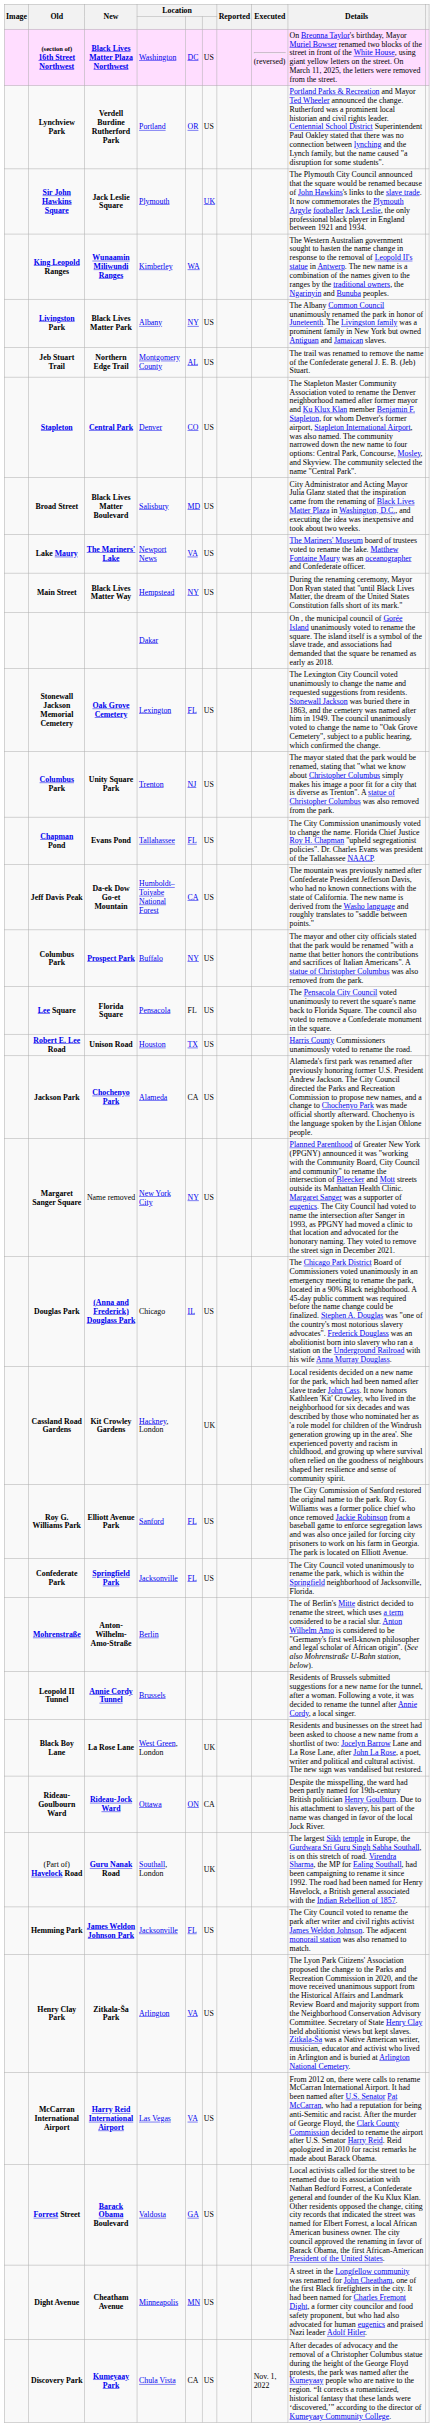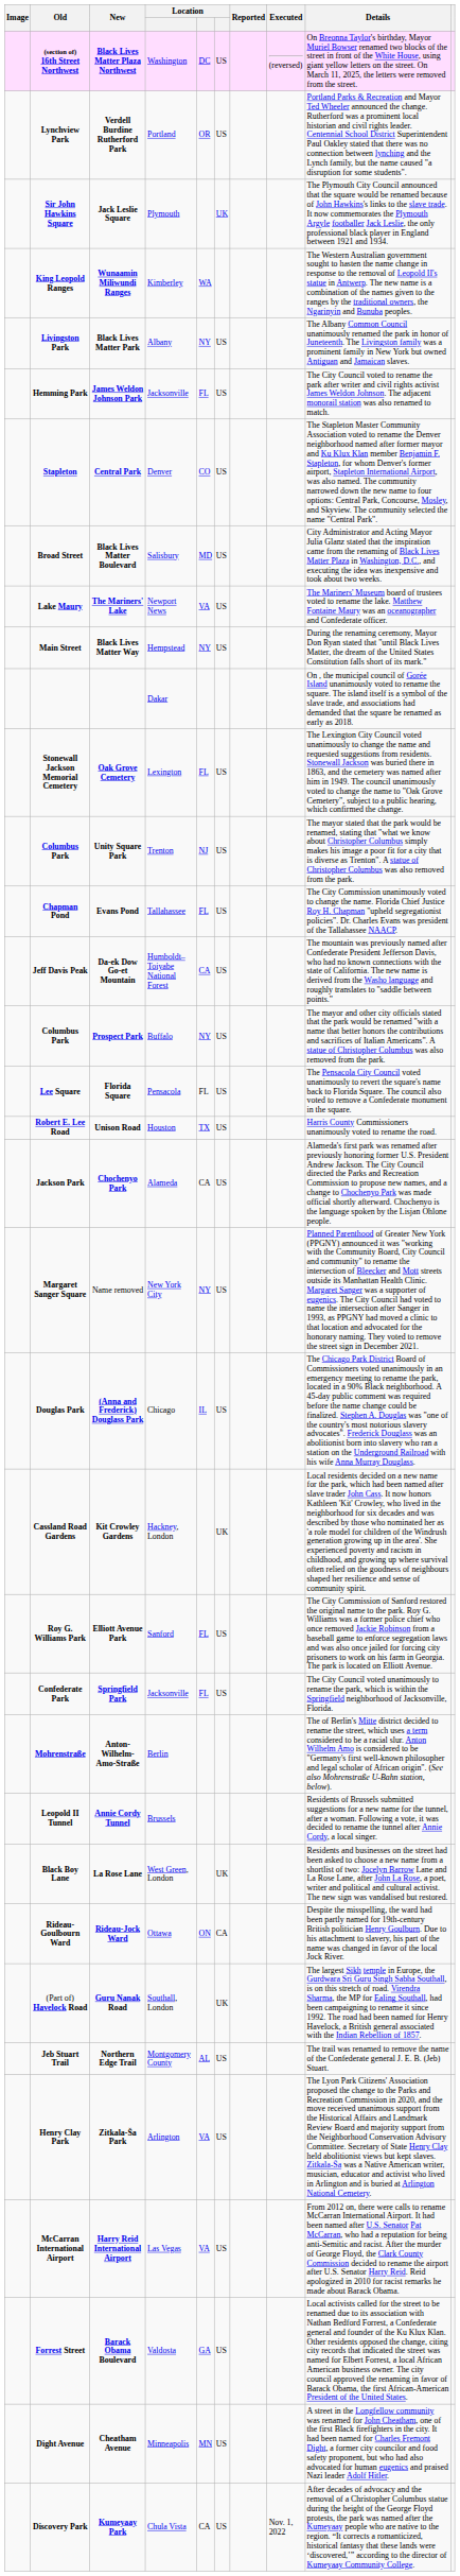rows swapped: James Weldon Johnson Park <-> Northern Edge Trail
